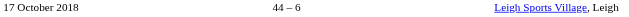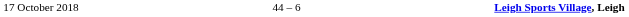17 October 2018 | column 3: normal -> bold
